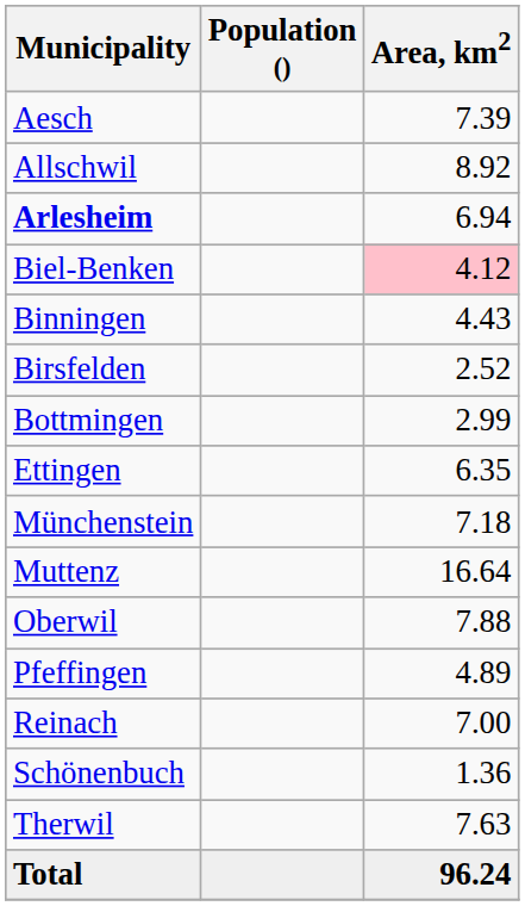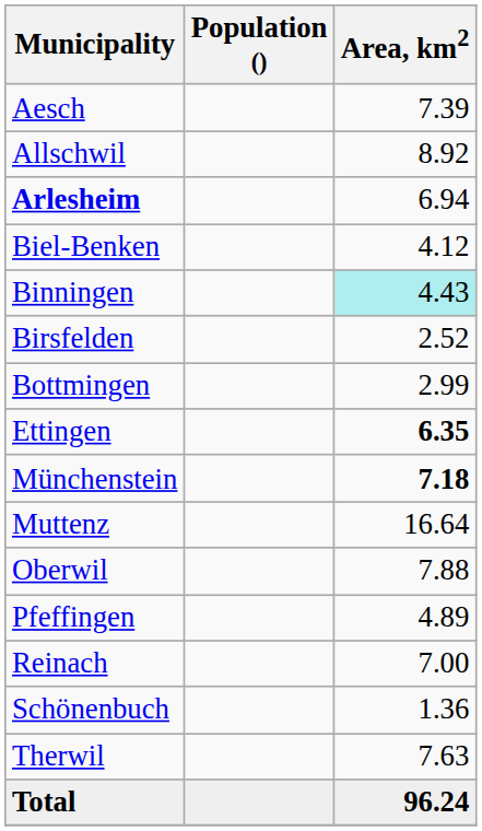Biel-Benken | Area, km2: pink background -> no background
Binningen | Area, km2: no background -> paleturquoise background
Ettingen | Area, km2: normal -> bold
Münchenstein | Area, km2: normal -> bold
